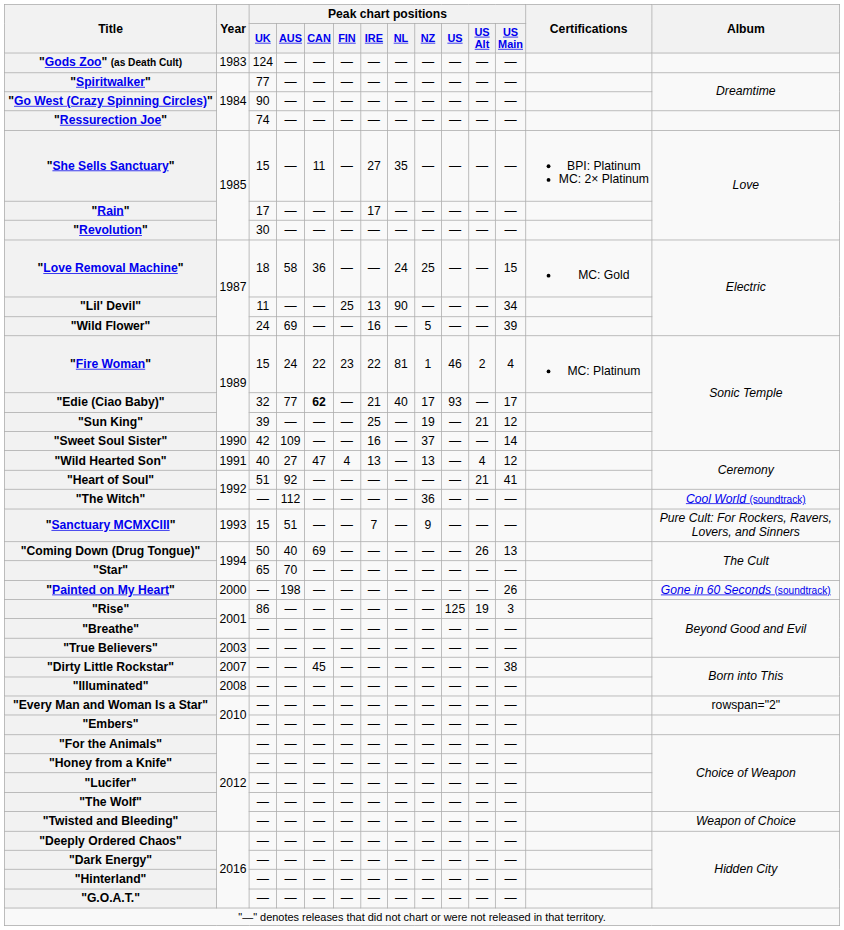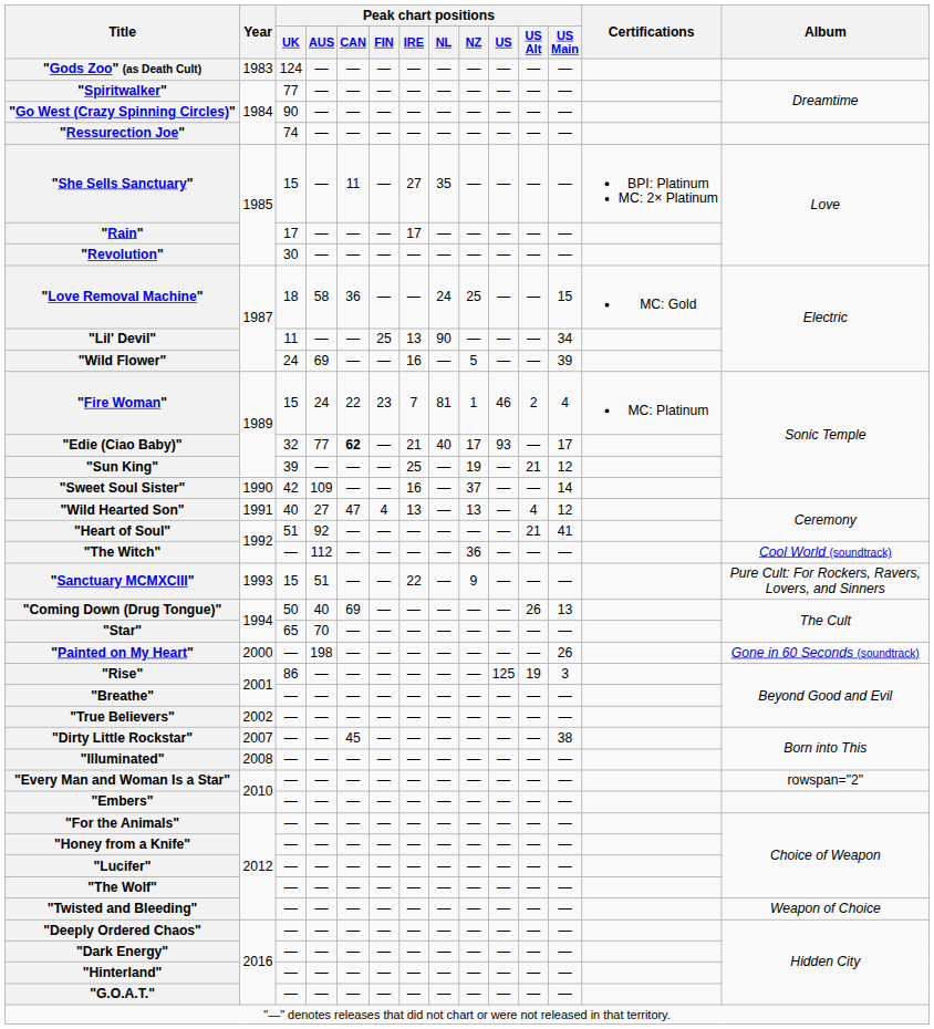"Fire Woman" | Peak chart positions / IRE: 22 -> 7
"Sanctuary MCMXCIII" | Peak chart positions / IRE: 7 -> 22
"True Believers" | Year: 2003 -> 2002
